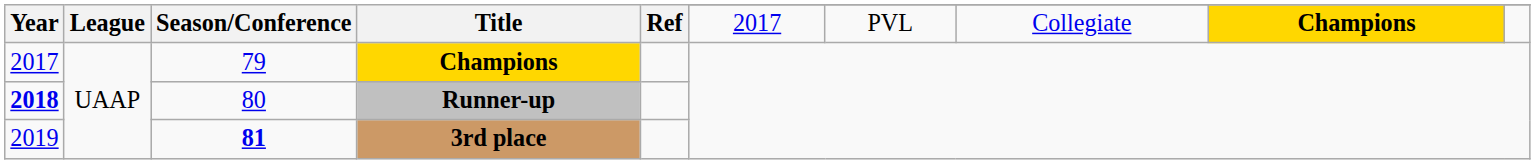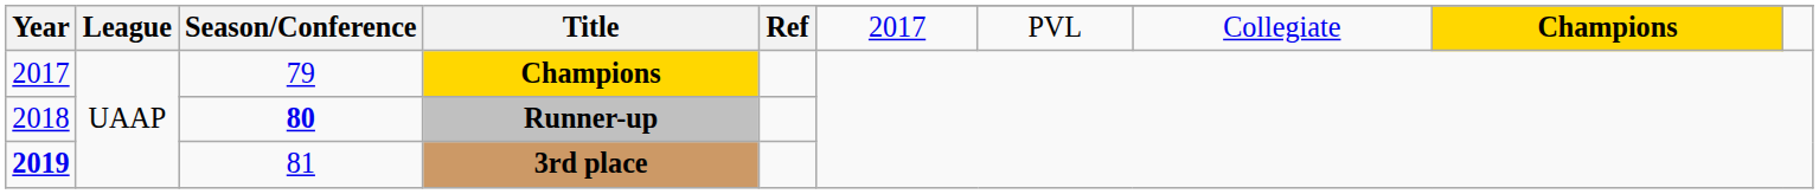Runner-up | Year: bold -> normal
Runner-up | Season/Conference: normal -> bold
3rd place | Year: normal -> bold
3rd place | Season/Conference: bold -> normal
